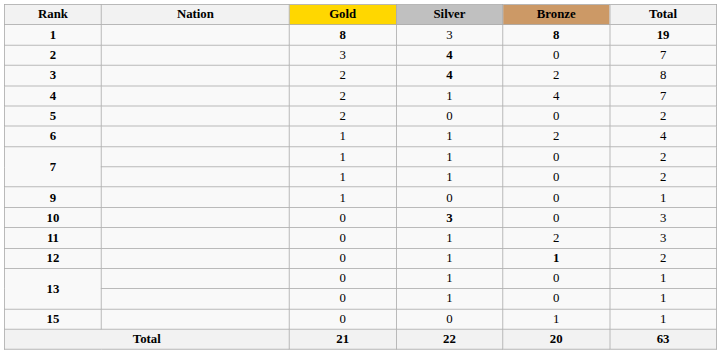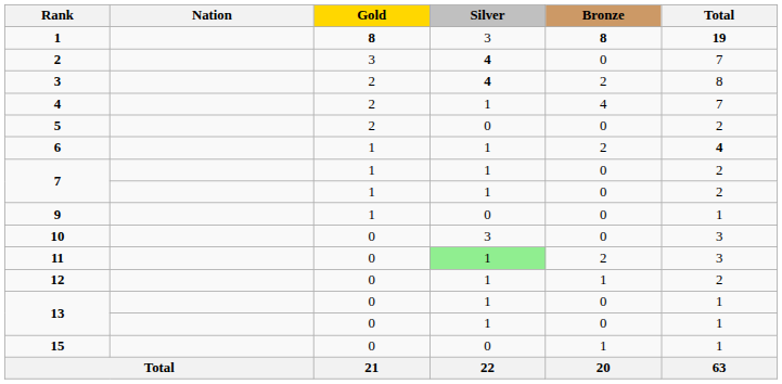6 | Total: normal -> bold
10 | Silver: bold -> normal
11 | Silver: no background -> lightgreen background
12 | Bronze: bold -> normal
